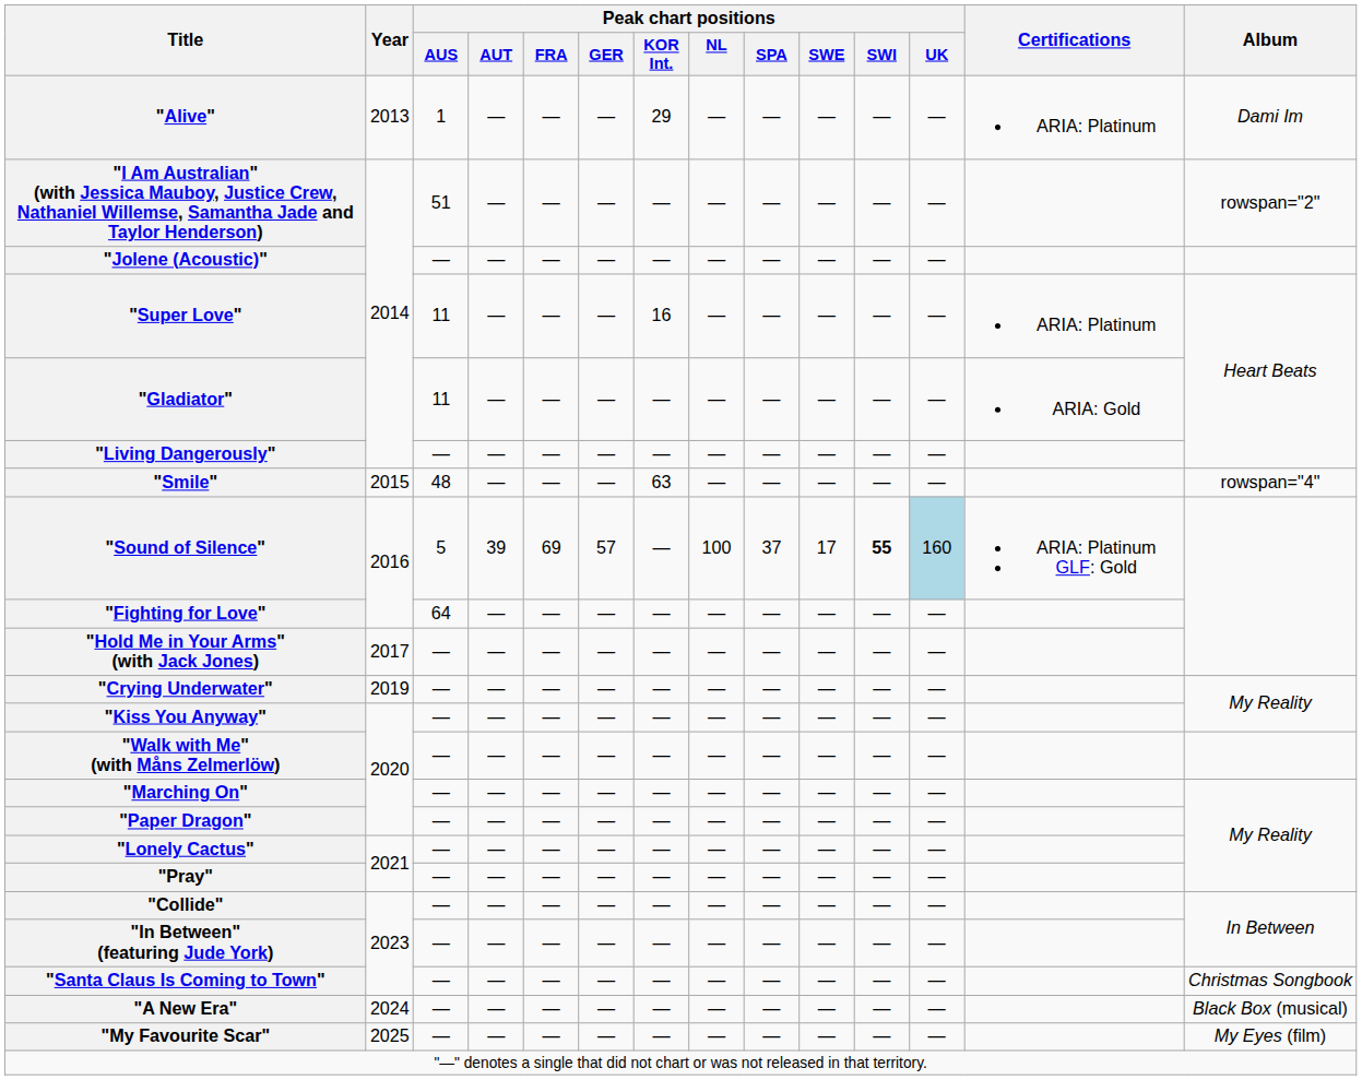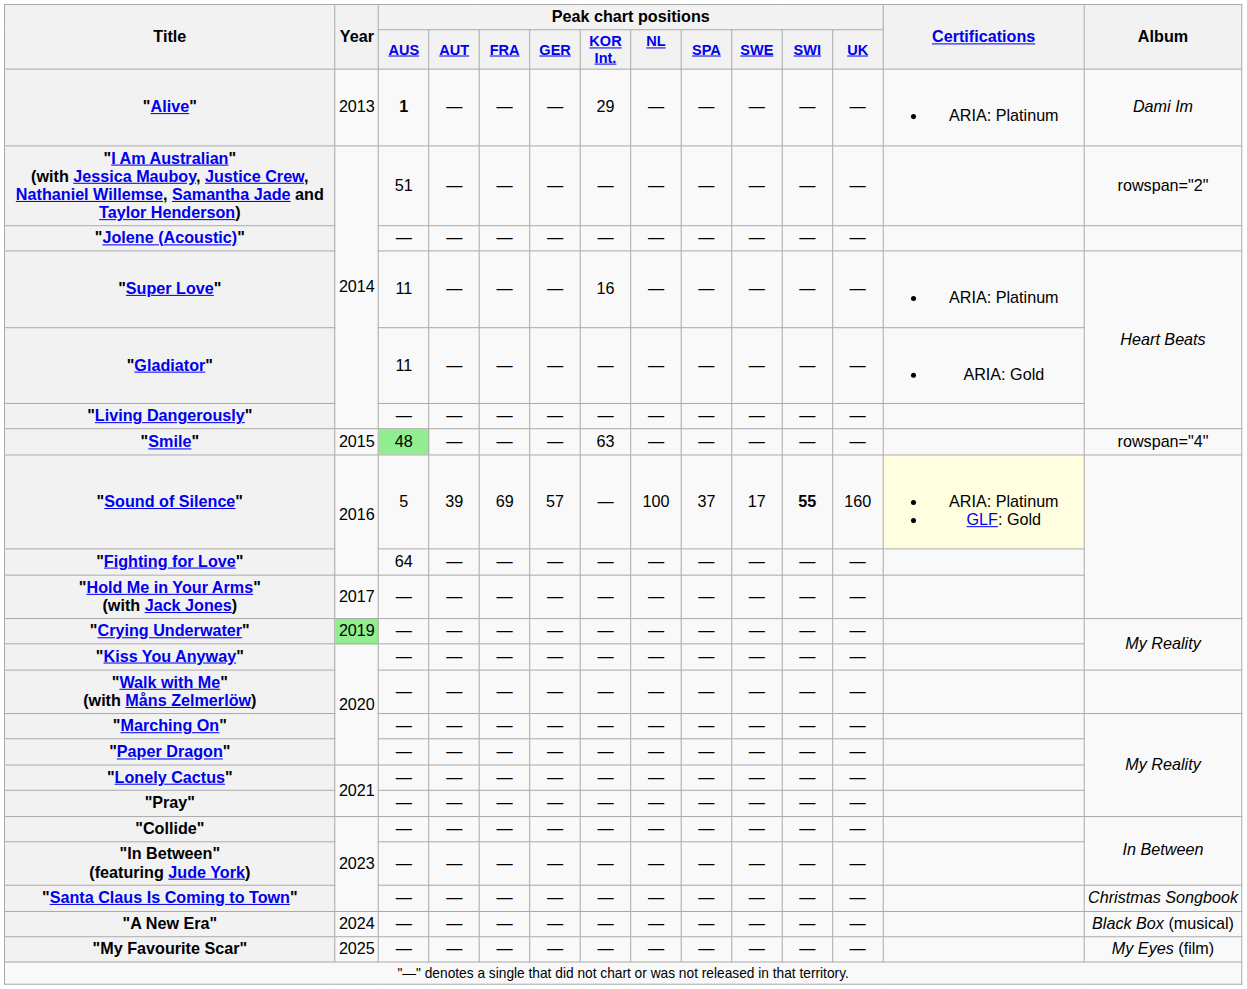"Alive" | Peak chart positions / AUS: normal -> bold
"Smile" | Peak chart positions / AUS: no background -> lightgreen background
"Sound of Silence" | Peak chart positions / UK: lightblue background -> no background
"Sound of Silence" | Certifications: no background -> lightyellow background
"Crying Underwater" | Year: no background -> lightgreen background
